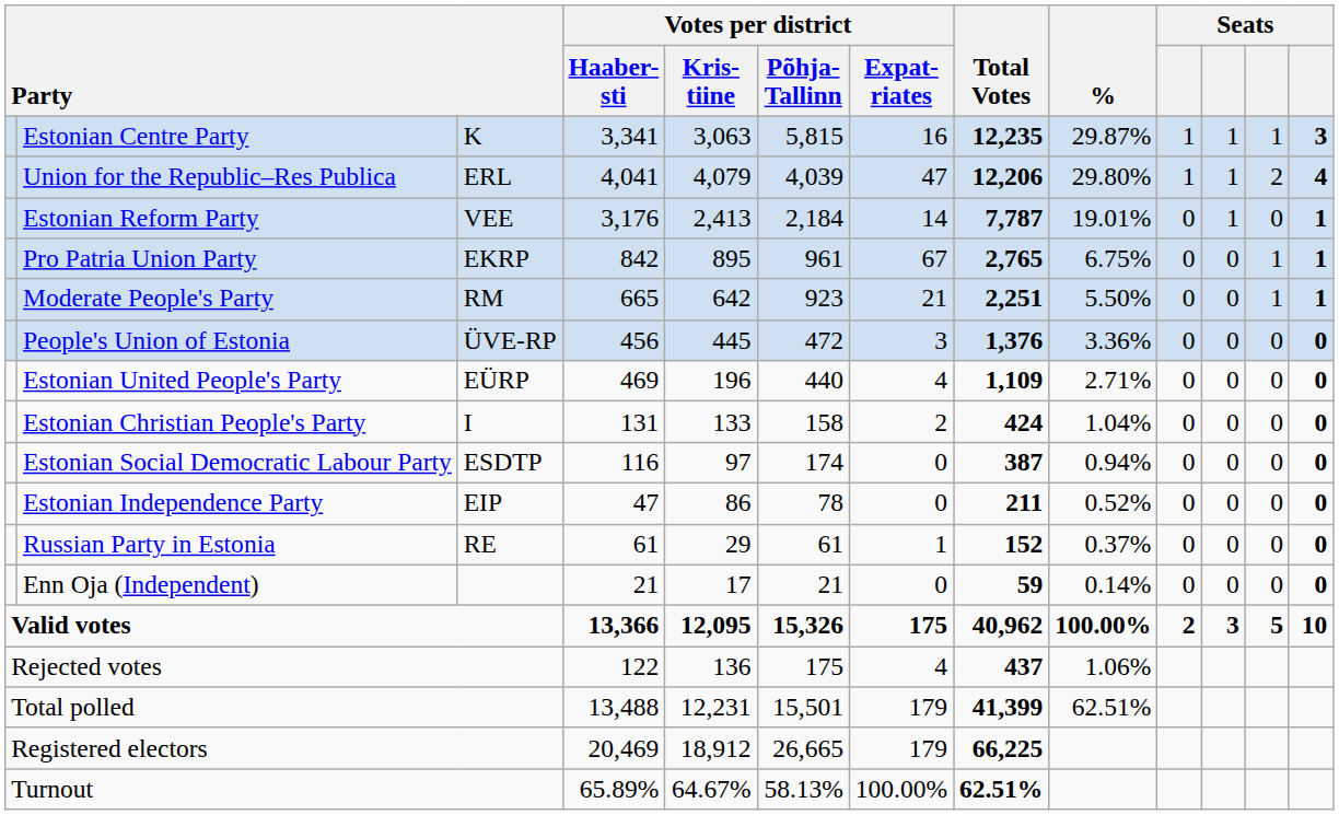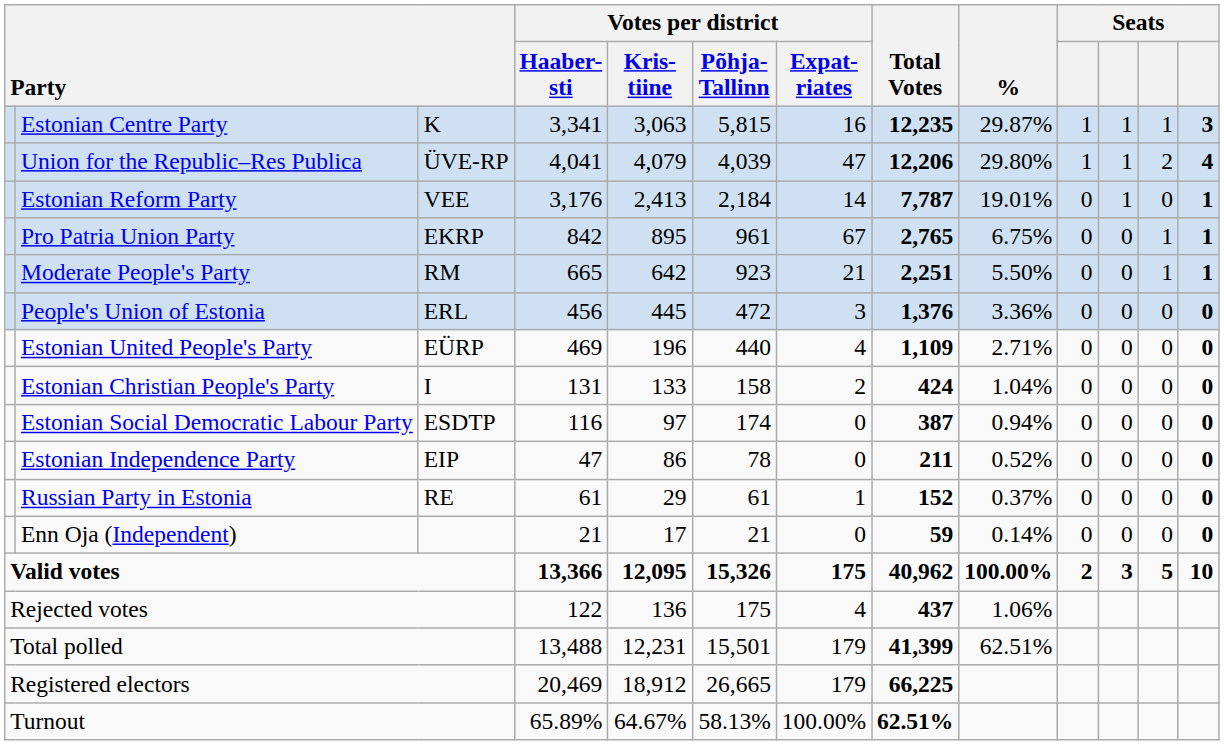Union for the Republic–Res Publica | column 3: ERL -> ÜVE-RP
People's Union of Estonia | column 3: ÜVE-RP -> ERL
